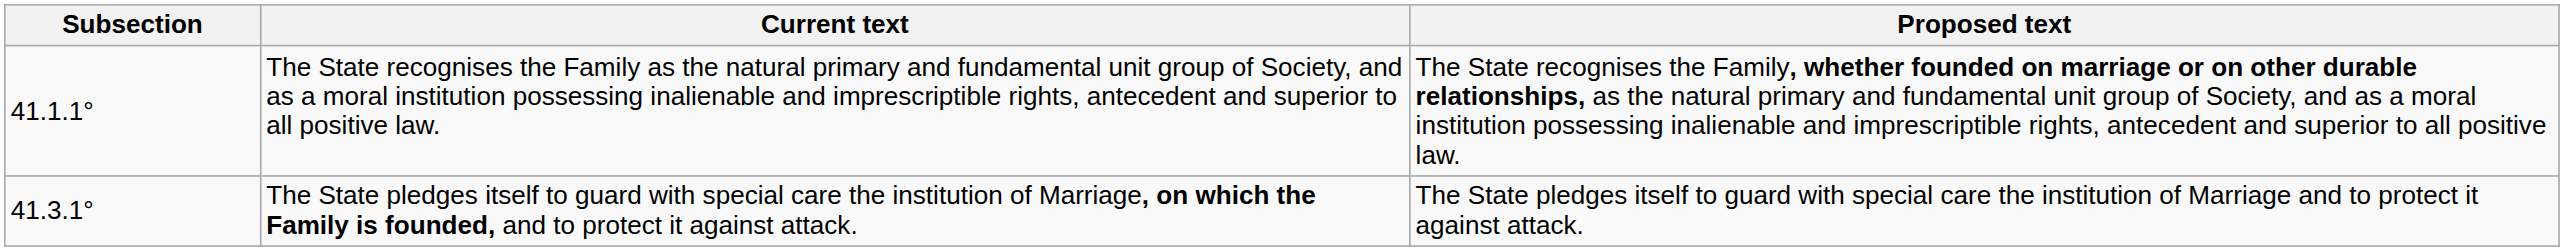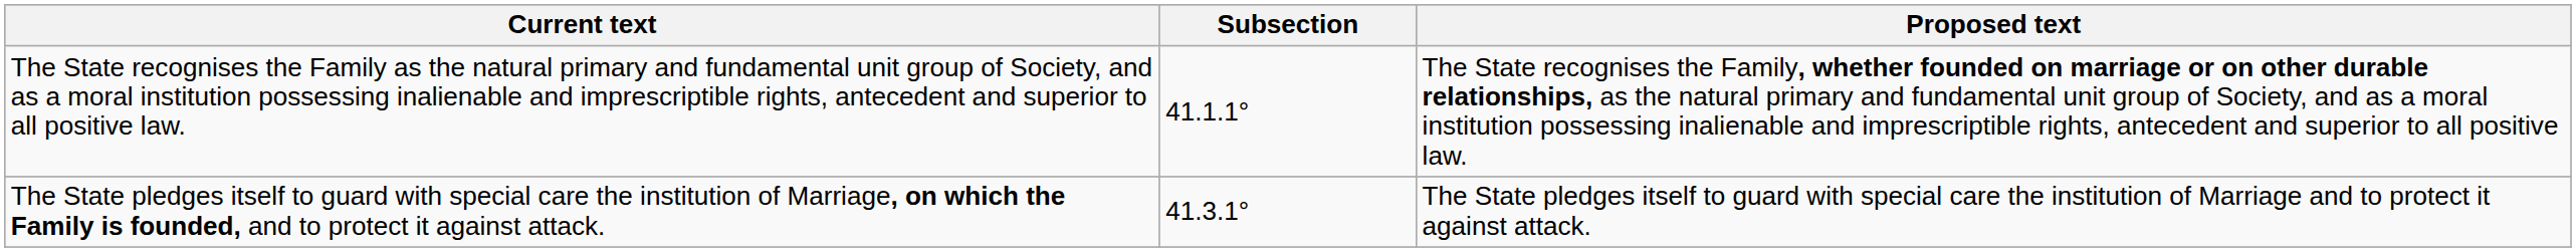columns swapped: Subsection <-> Current text
